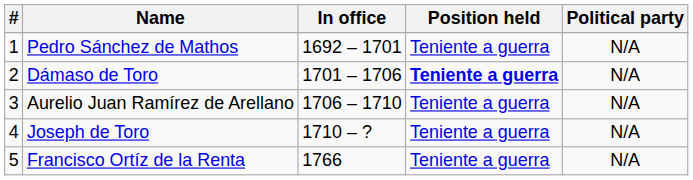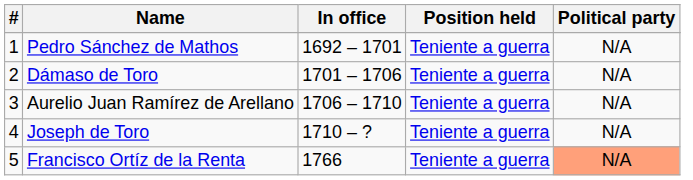Dámaso de Toro | Position held: bold -> normal
Francisco Ortíz de la Renta | Political party: no background -> lightsalmon background
